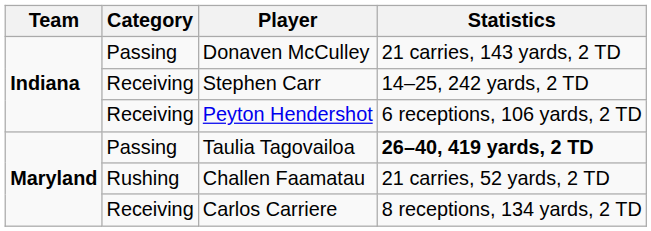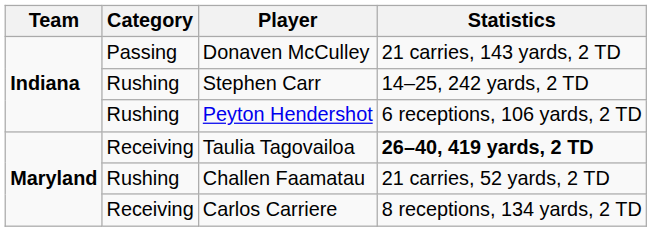Stephen Carr | Category: Receiving -> Rushing
Peyton Hendershot | Category: Receiving -> Rushing
Taulia Tagovailoa | Category: Passing -> Receiving
